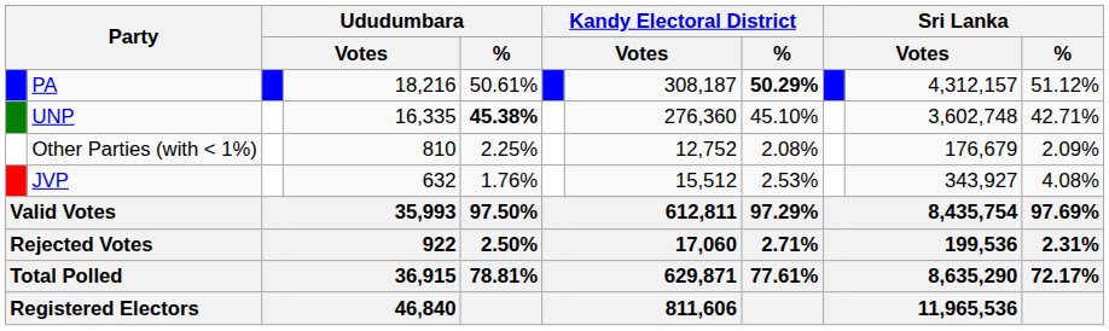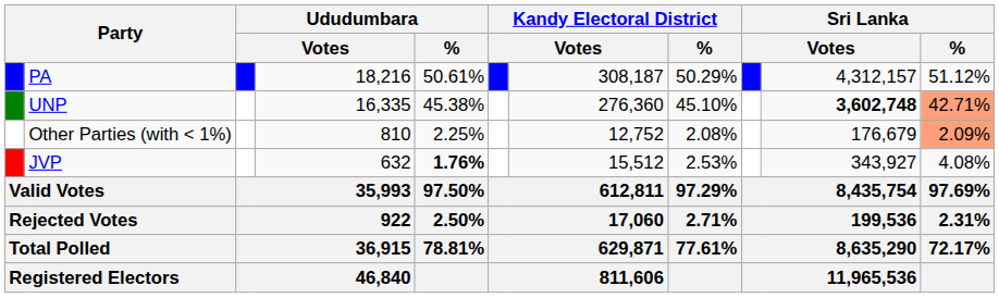PA | Kandy Electoral District / %: bold -> normal
UNP | Ududumbara / %: bold -> normal
UNP | column 10: normal -> bold
UNP | Sri Lanka / %: no background -> lightsalmon background
Other Parties (with < 1%) | Sri Lanka / %: no background -> lightsalmon background
JVP | Ududumbara / %: normal -> bold
